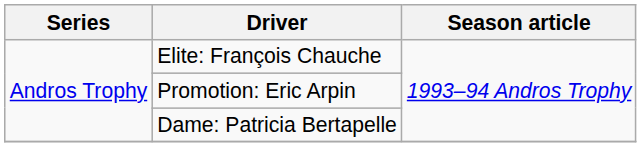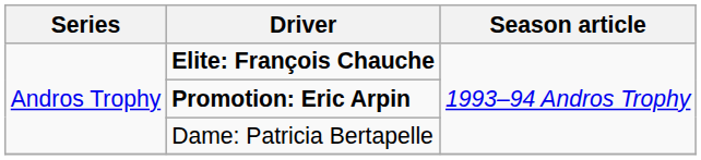Elite: François Chauche | Driver: normal -> bold
Promotion: Eric Arpin | Driver: normal -> bold
